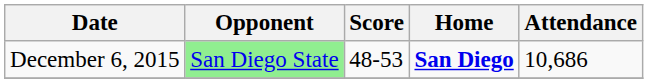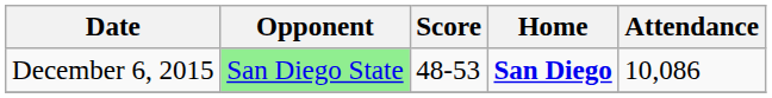December 6, 2015 | Attendance: 10,686 -> 10,086
